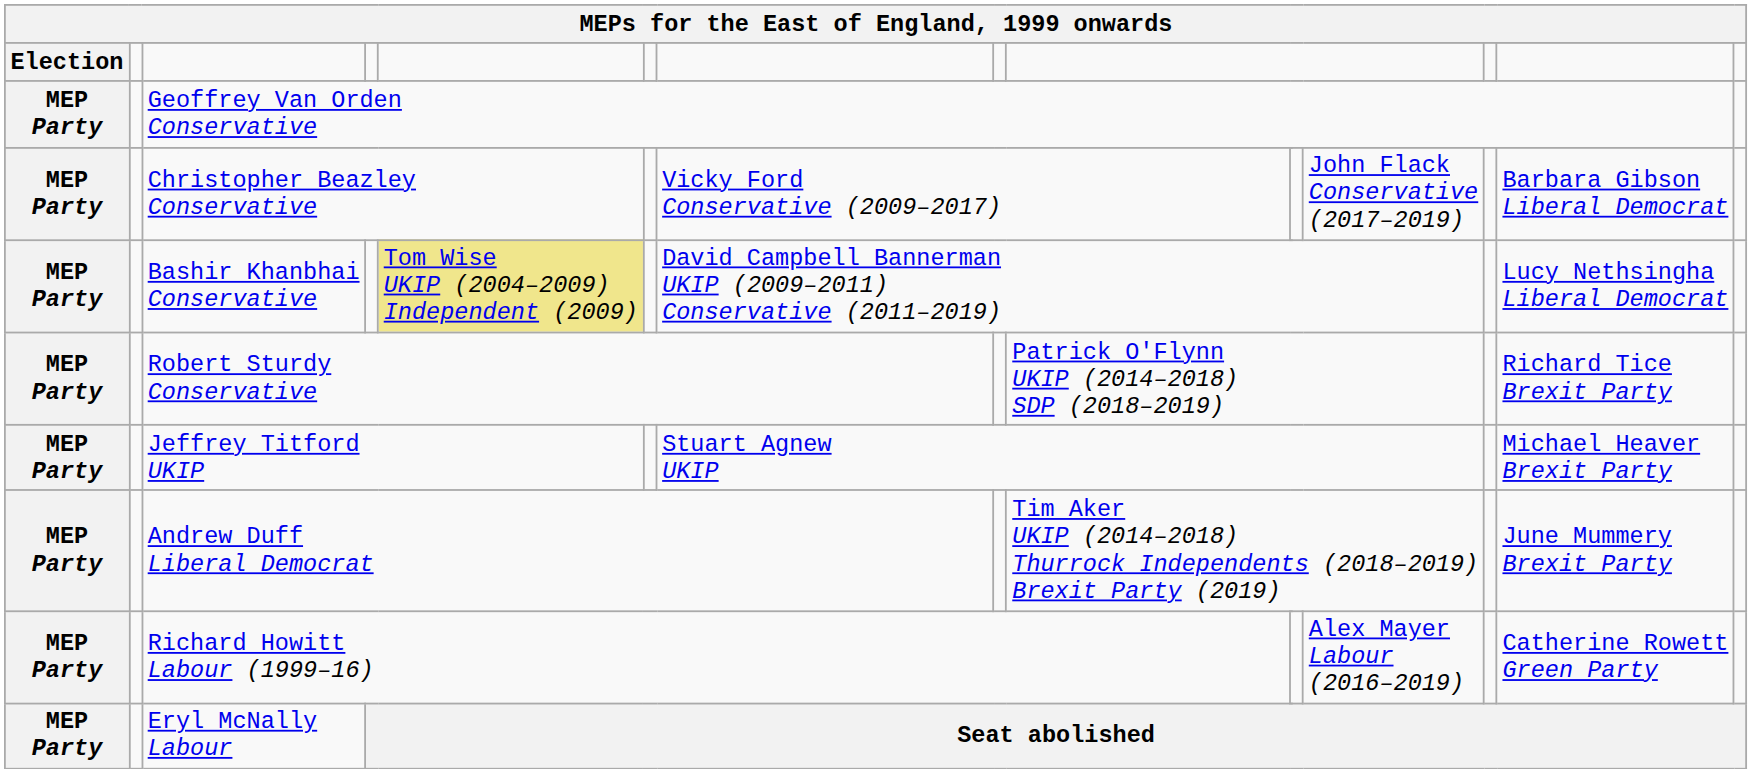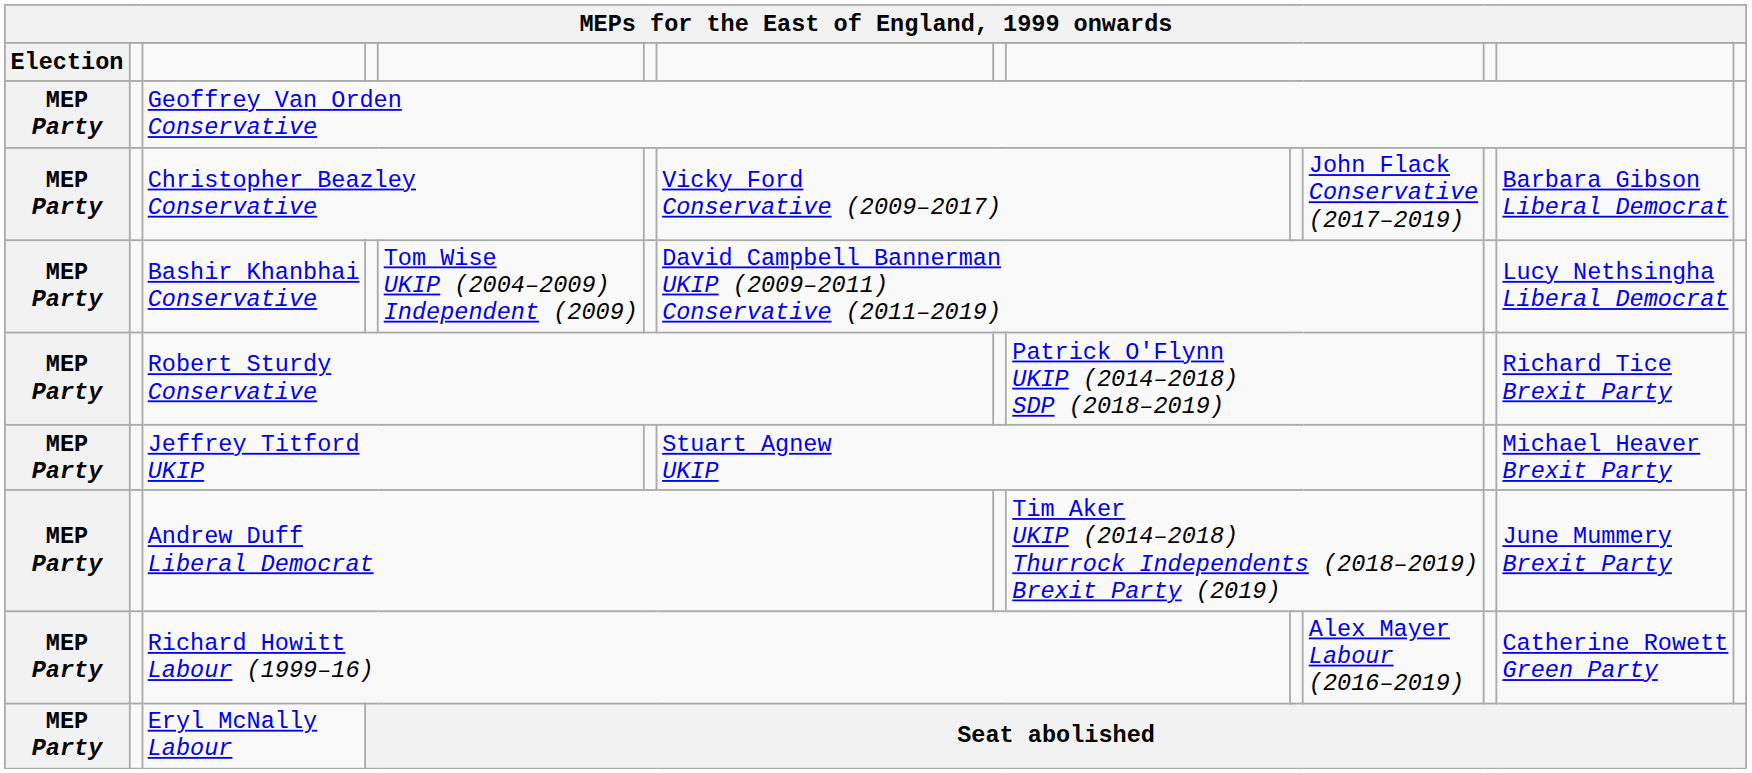Bashir Khanbhai Conservative | column 5: khaki background -> no background
